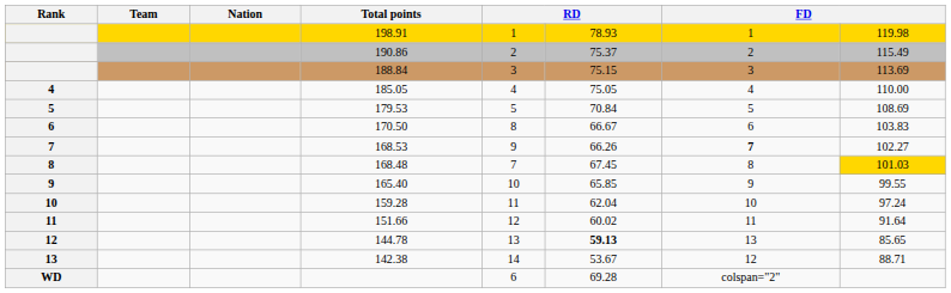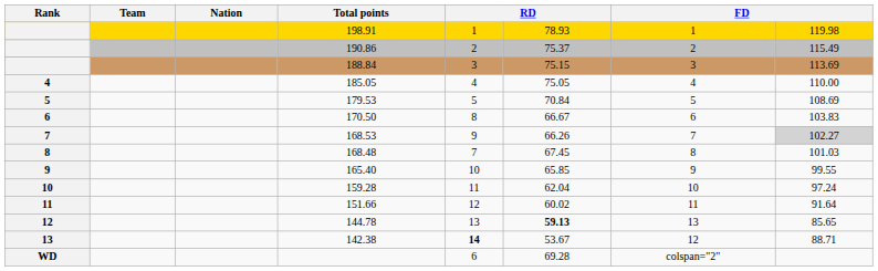168.53 | column 7: bold -> normal
168.53 | column 8: no background -> lightgrey background
168.48 | column 8: gold background -> no background
142.38 | column 5: normal -> bold
